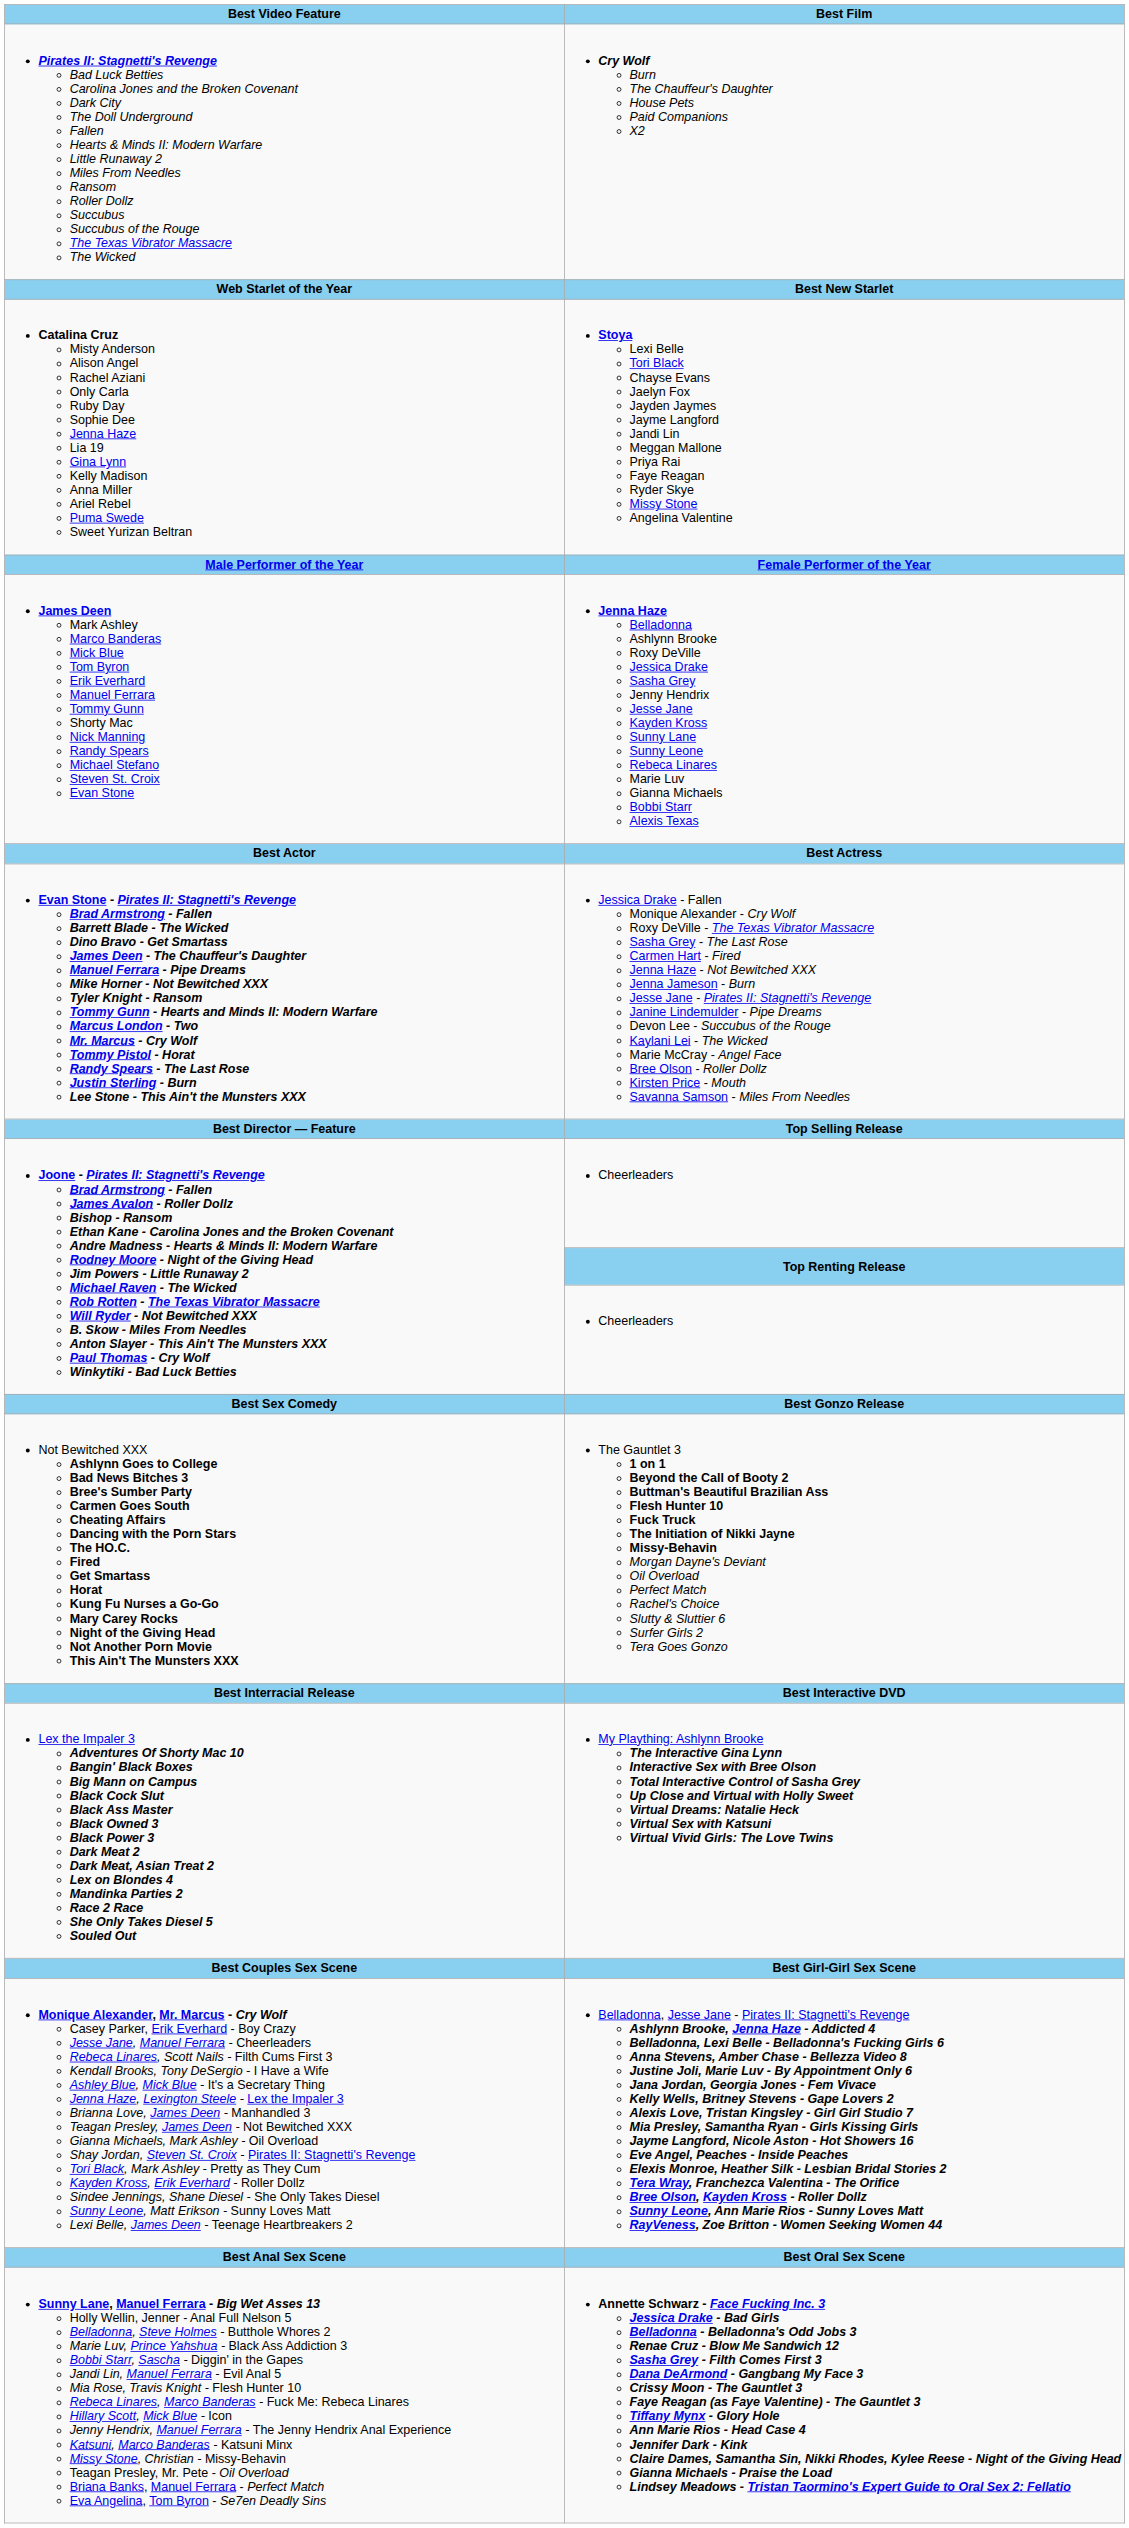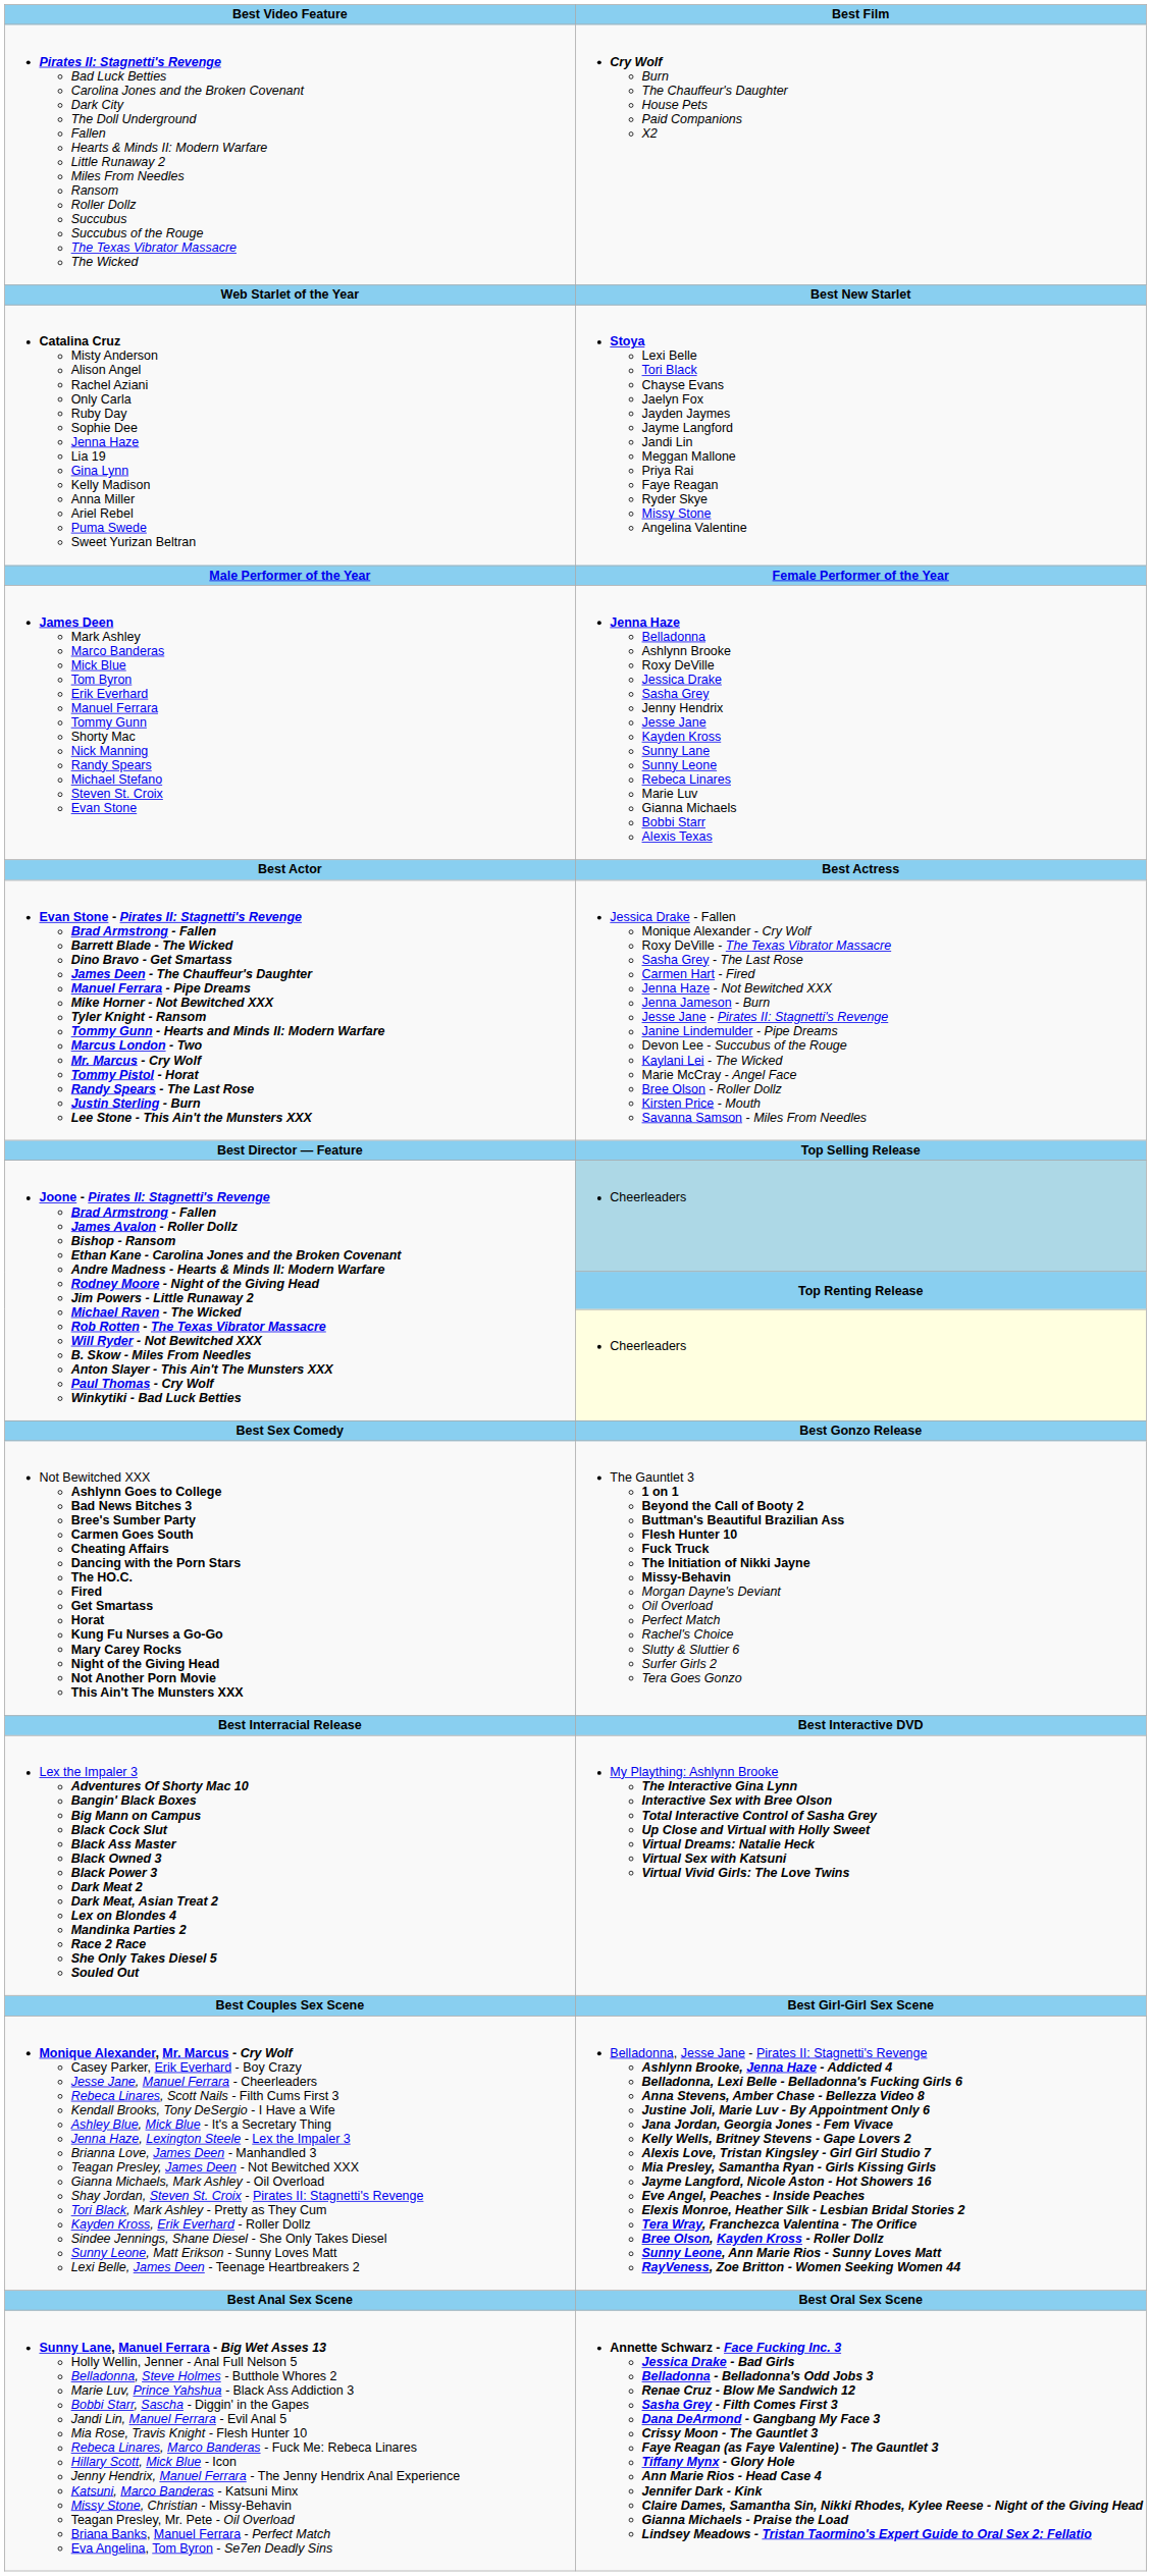row 10 | Best Film: no background -> lightblue background
row 12 | Best Film: no background -> lightyellow background
